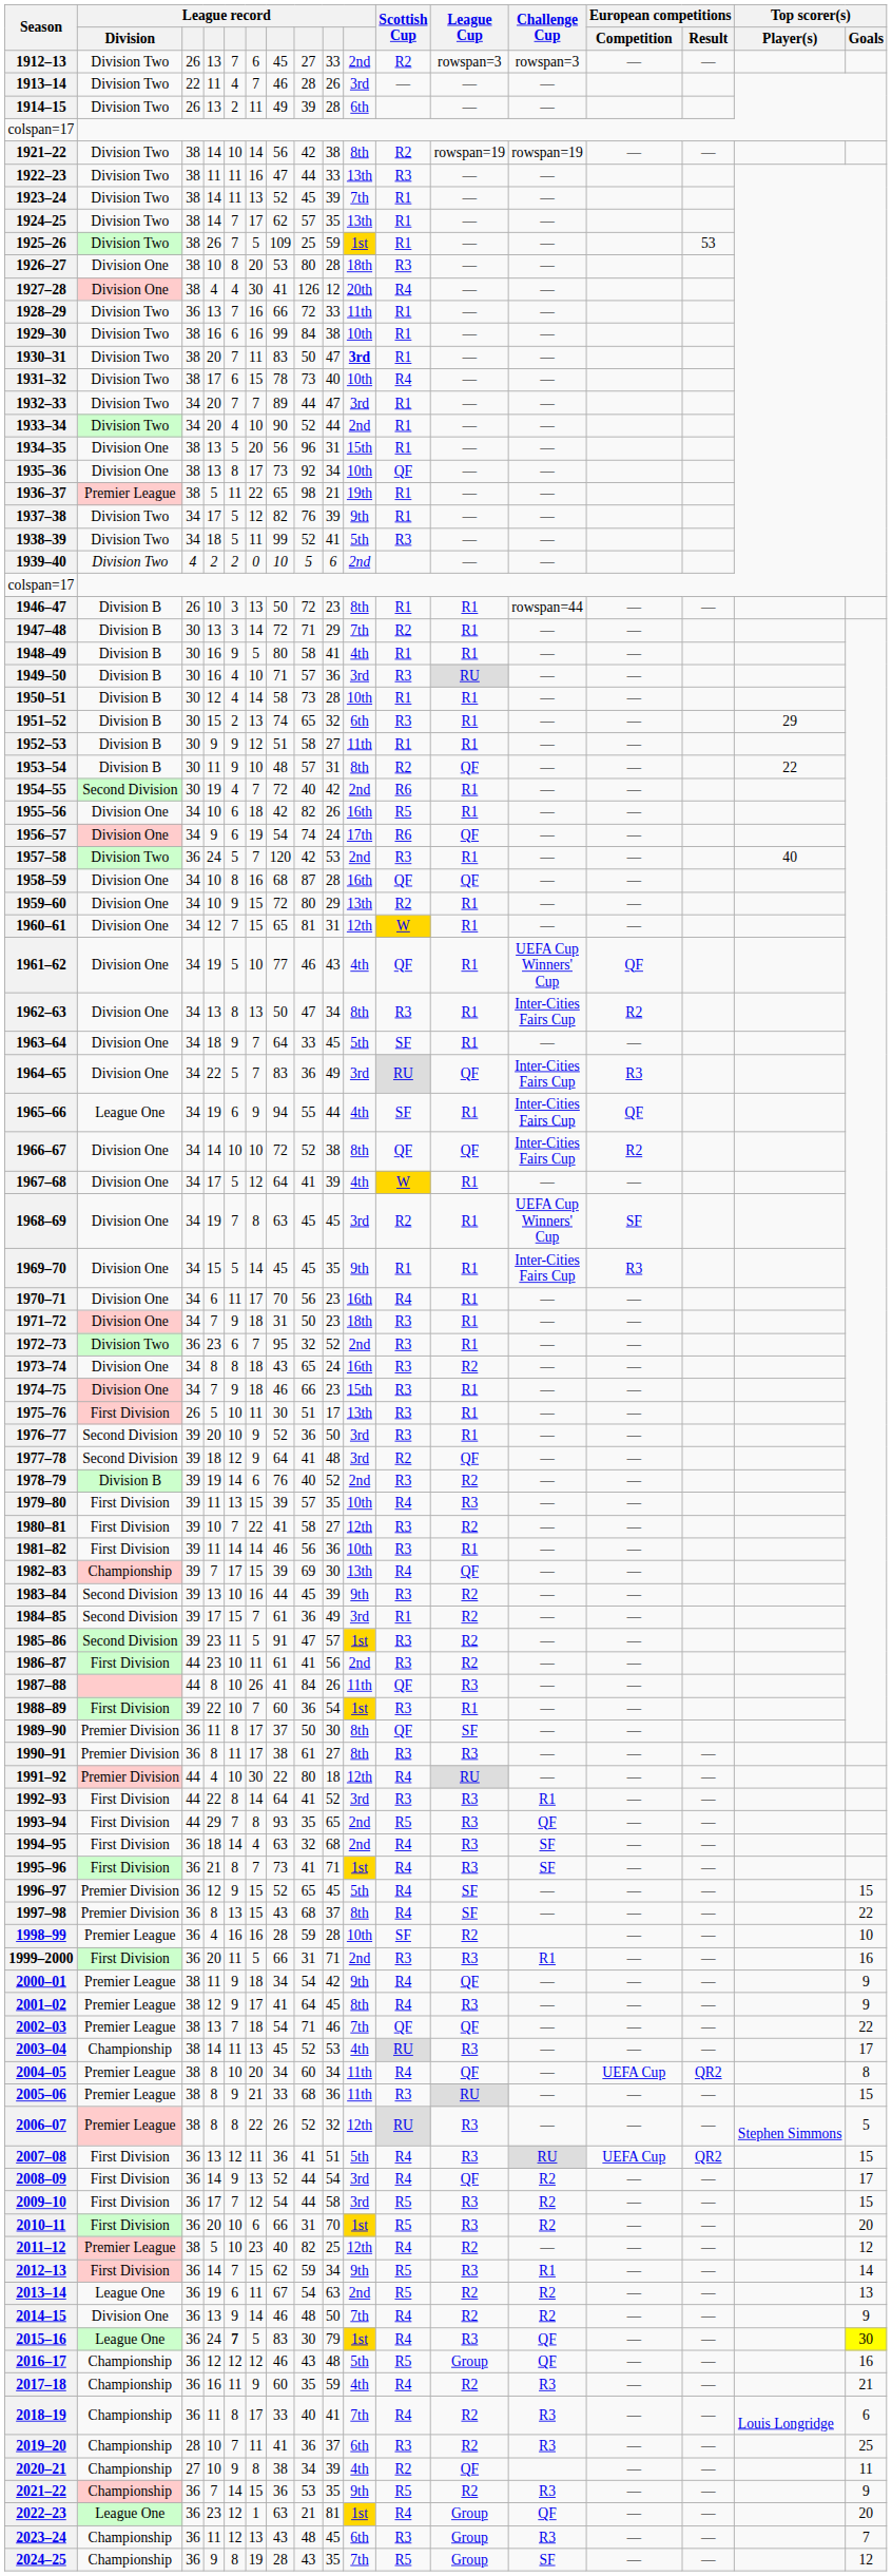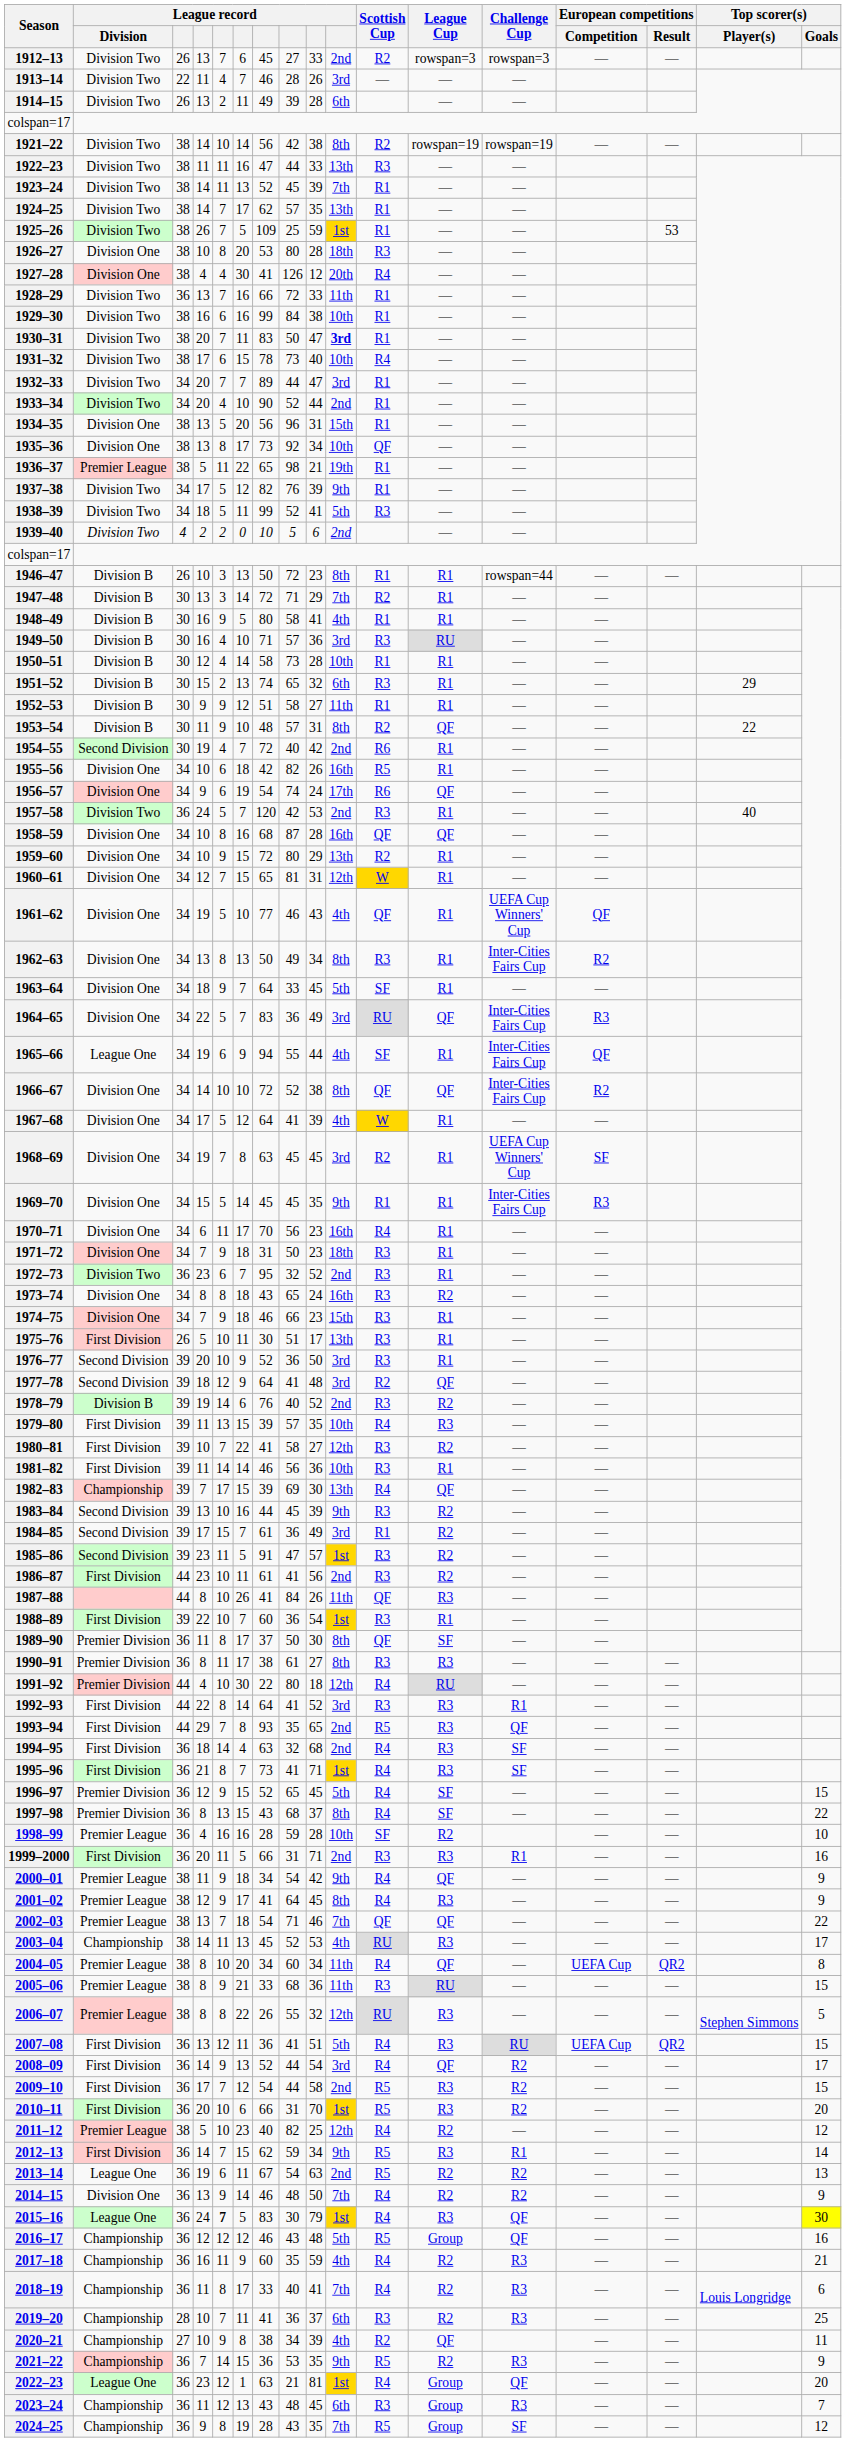1962–63 | column 8: 47 -> 49
2006–07 | column 8: 52 -> 55
2009–10 | column 10: 3rd -> 2nd
